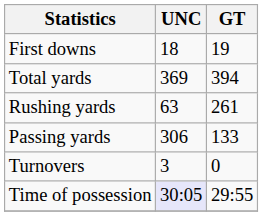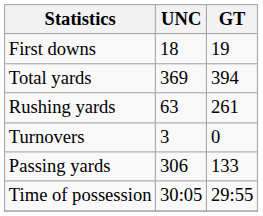rows swapped: Passing yards <-> Turnovers
Time of possession | UNC: lavender background -> no background
